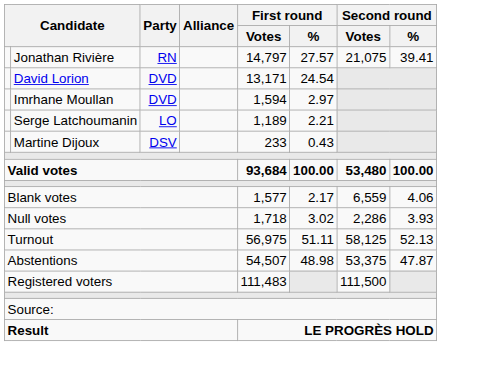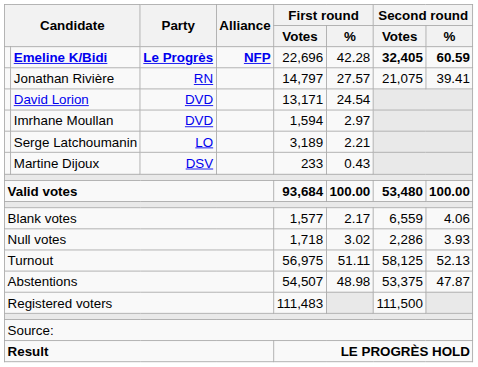+ row: Emeline K/Bidi | Le Progrès | NFP | 22,696 | 42.28 | 32,405 | 60.59
Serge Latchoumanin | First round / Votes: 1,189 -> 3,189
